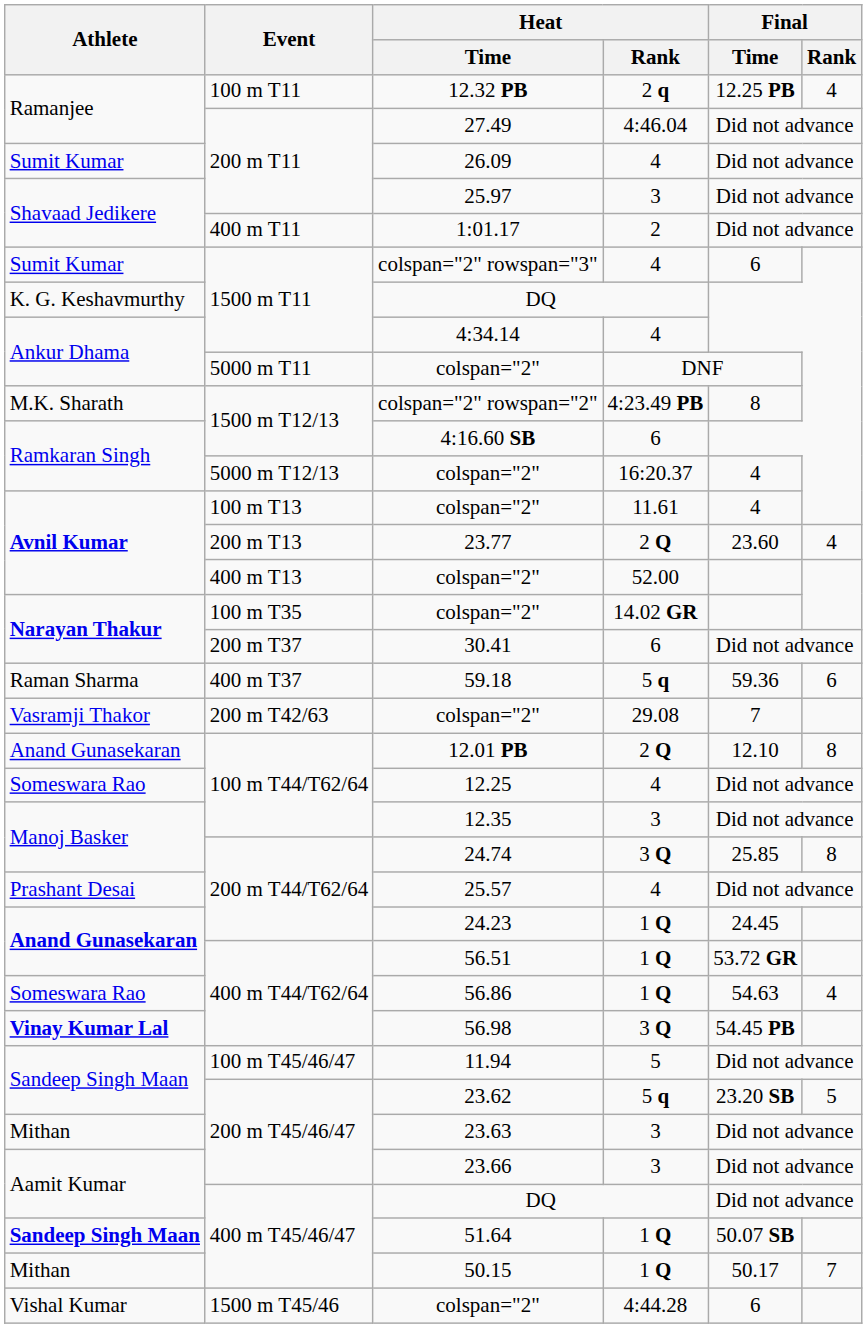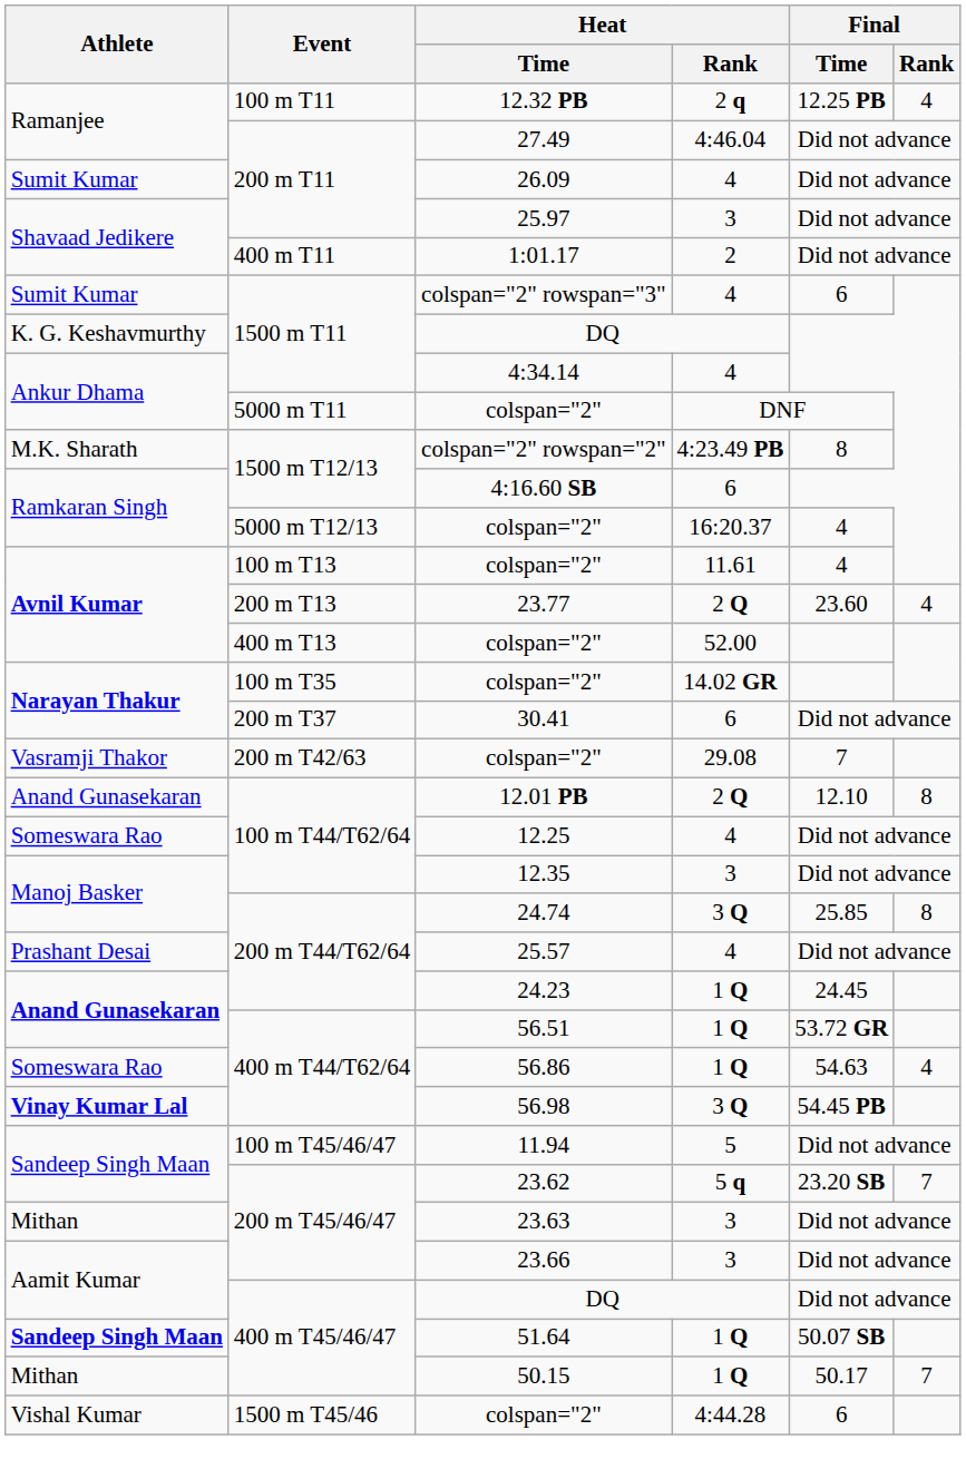- row: Raman Sharma | 400 m T37 | 59.18 | 5 q | 59.36 | 6
23.62 | Final / Rank: 5 -> 7
